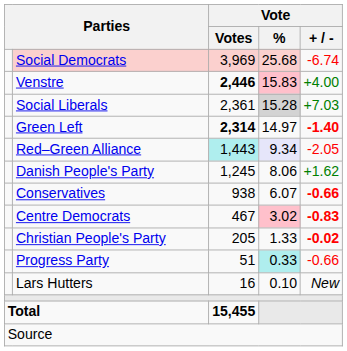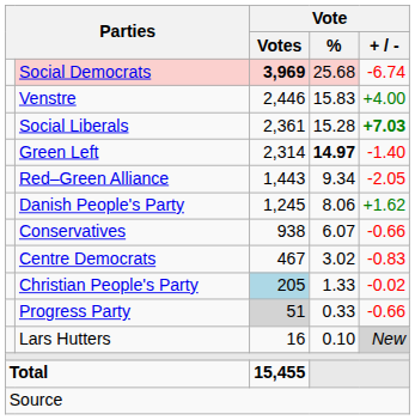Social Democrats | Vote / Votes: normal -> bold
Venstre | Vote / Votes: bold -> normal
Venstre | Vote / %: pink background -> no background
Social Liberals | Vote / %: lightgrey background -> no background
Social Liberals | Vote / + / -: normal -> bold
Green Left | Vote / Votes: bold -> normal
Green Left | Vote / %: normal -> bold
Green Left | Vote / + / -: bold -> normal
Red–Green Alliance | Vote / Votes: paleturquoise background -> no background
Red–Green Alliance | Vote / %: lavender background -> no background
Conservatives | Vote / + / -: bold -> normal
Centre Democrats | Vote / %: pink background -> no background
Centre Democrats | Vote / + / -: bold -> normal
Christian People's Party | Vote / Votes: no background -> lightblue background
Christian People's Party | Vote / + / -: bold -> normal
Progress Party | Vote / Votes: no background -> lightgrey background
Progress Party | Vote / %: paleturquoise background -> no background
Lars Hutters | Vote / + / -: no background -> lightgrey background
